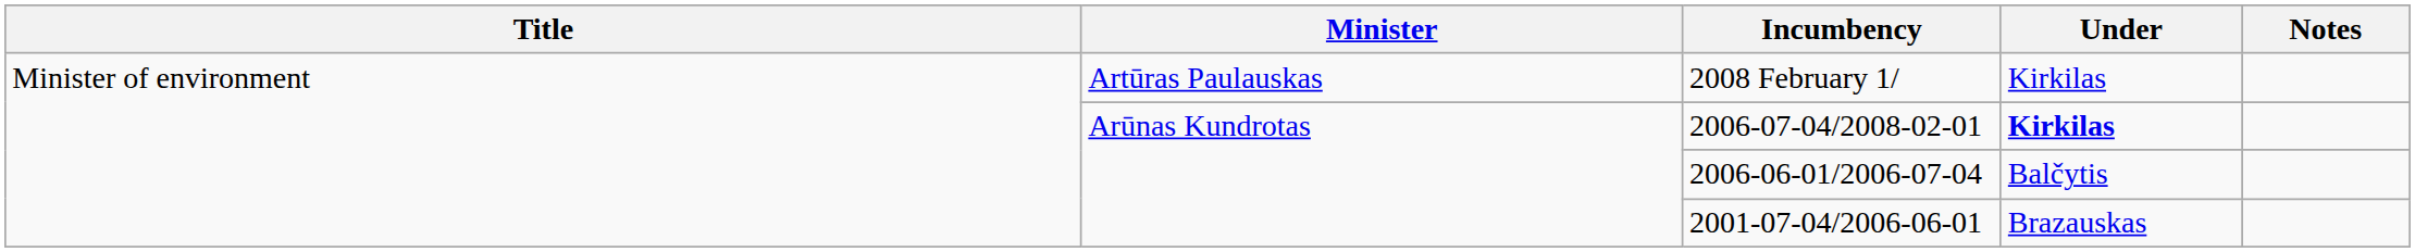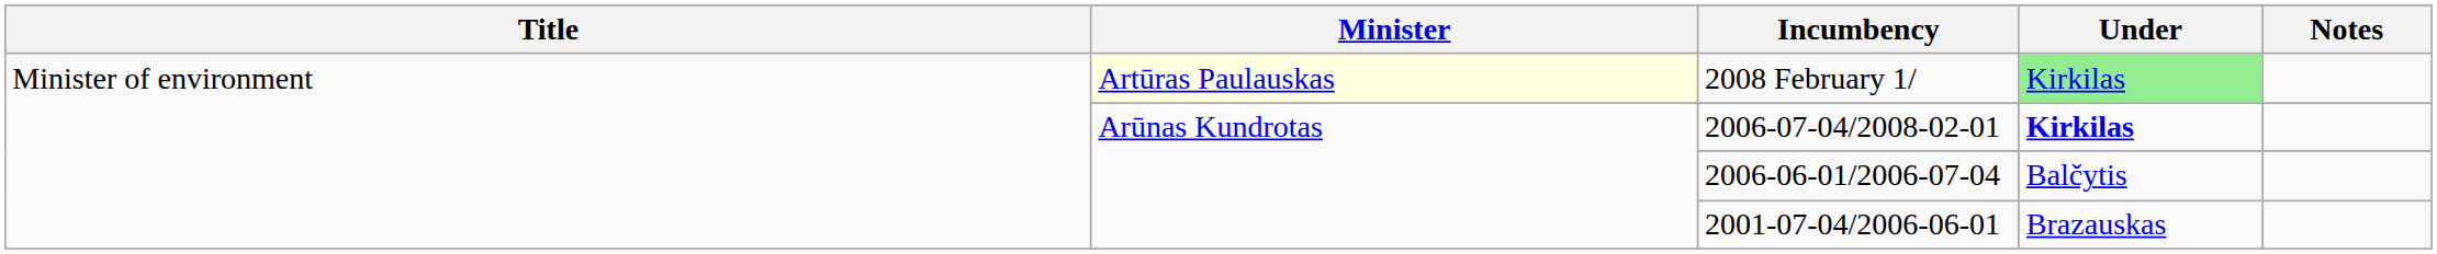2008 February 1/ | Minister: no background -> lightyellow background
2008 February 1/ | Under: no background -> lightgreen background
